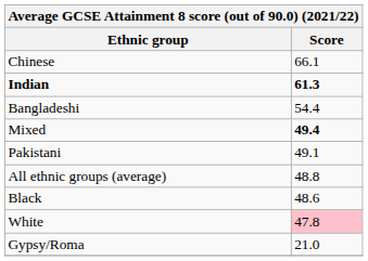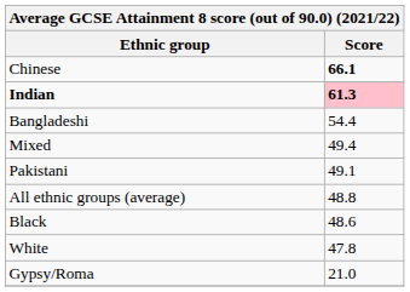Chinese | Score: normal -> bold
Indian | Score: no background -> pink background
Mixed | Score: bold -> normal
White | Score: pink background -> no background
